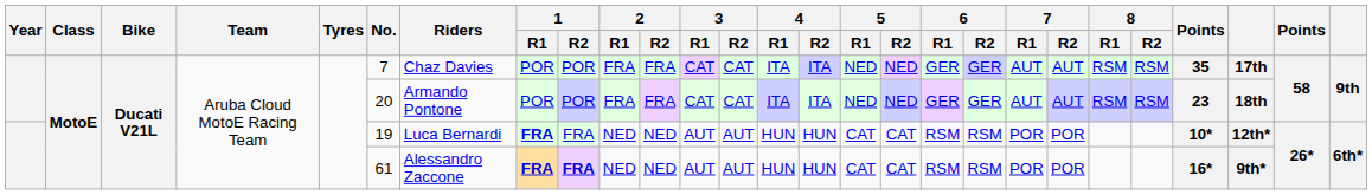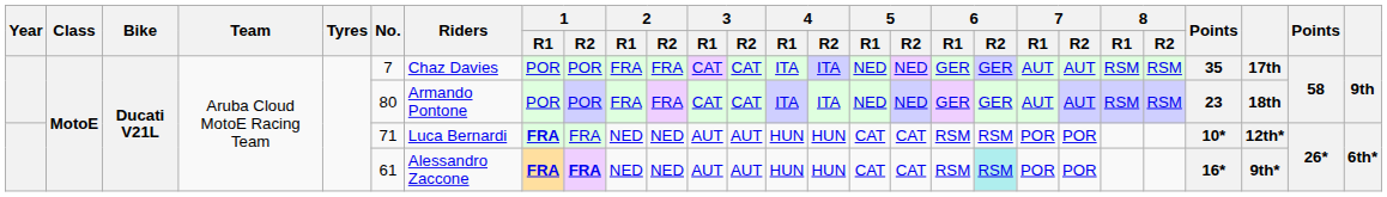row 4 | No.: 20 -> 80
row 5 | No.: 19 -> 71
row 6 | 6 / R2: no background -> paleturquoise background
